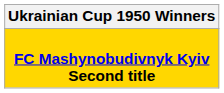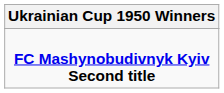row 2 | column 1: gold background -> no background
